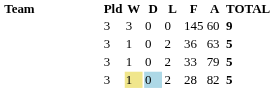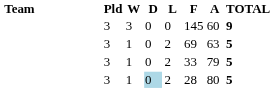row 3 | column 6: 36 -> 69
row 5 | column 3: khaki background -> no background
row 5 | column 7: 82 -> 80
